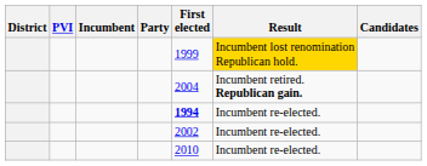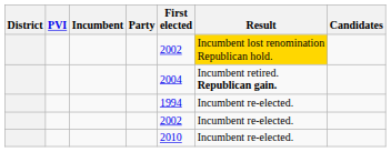row 2 | First elected: 1999 -> 2002
row 4 | First elected: bold -> normal
